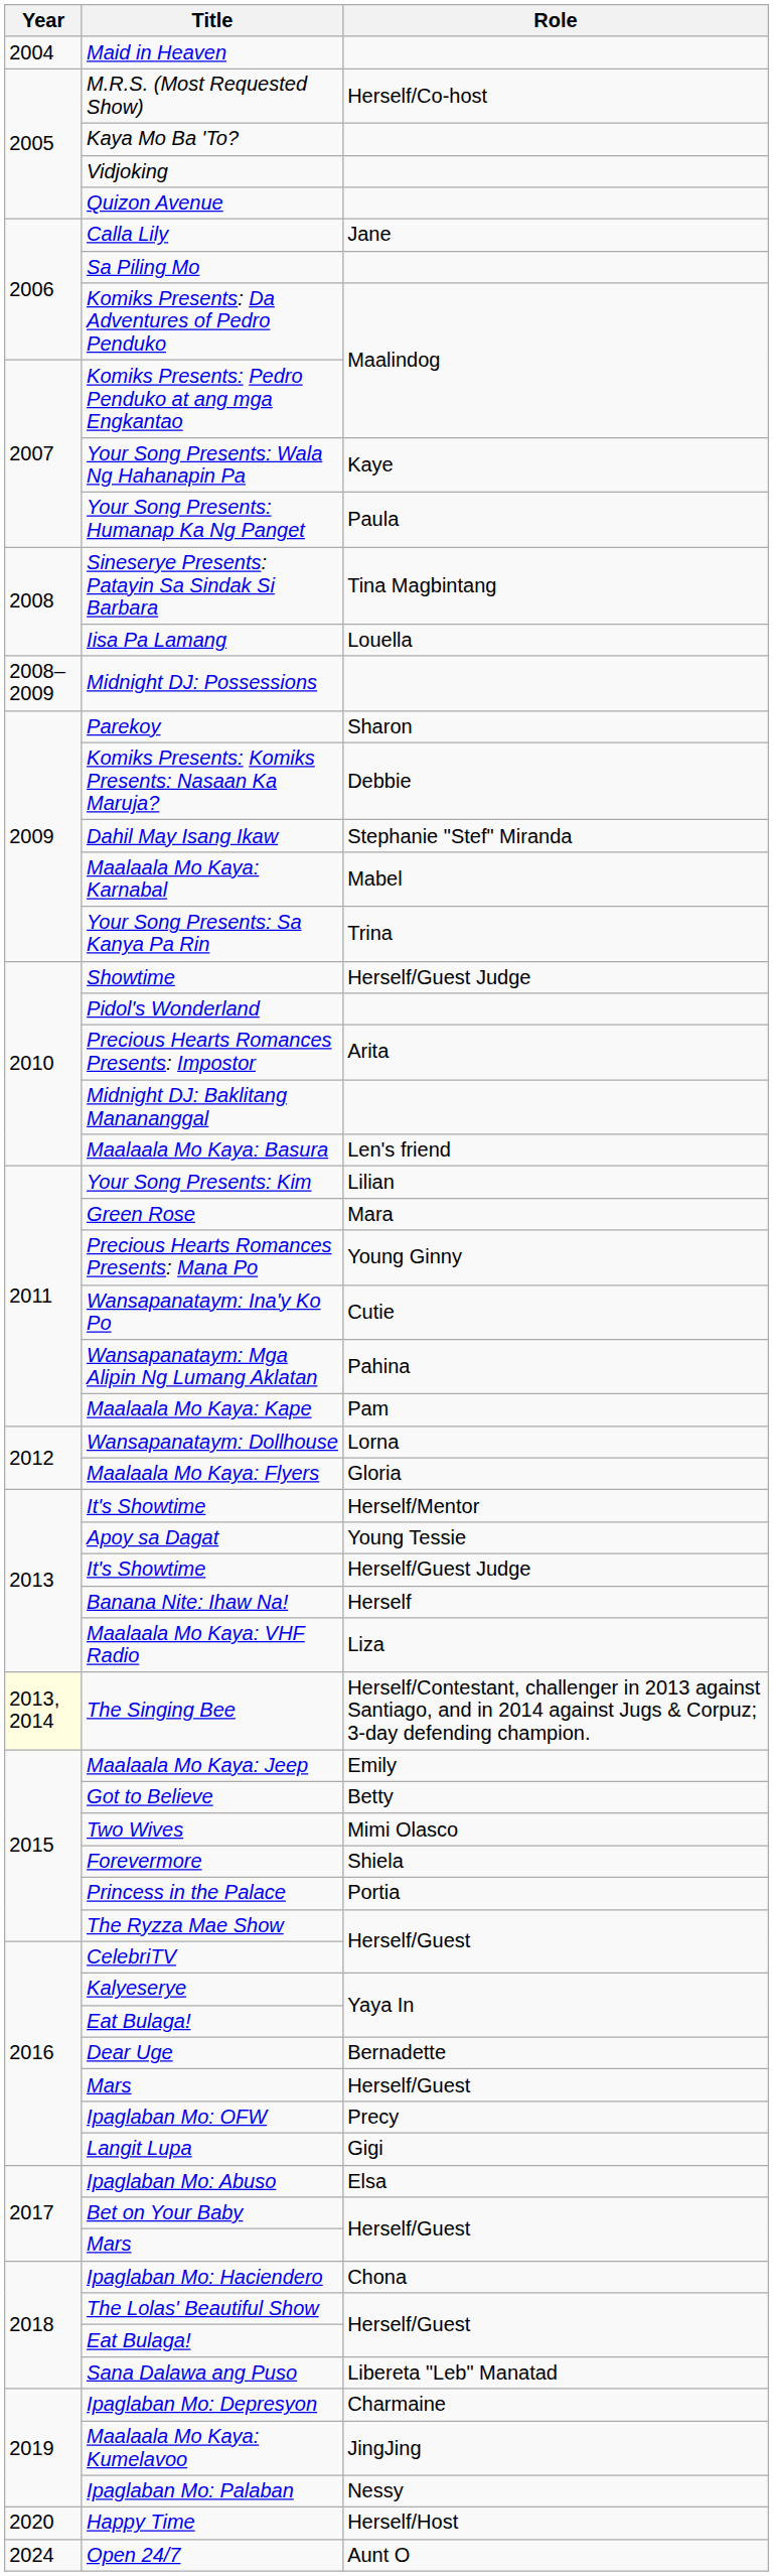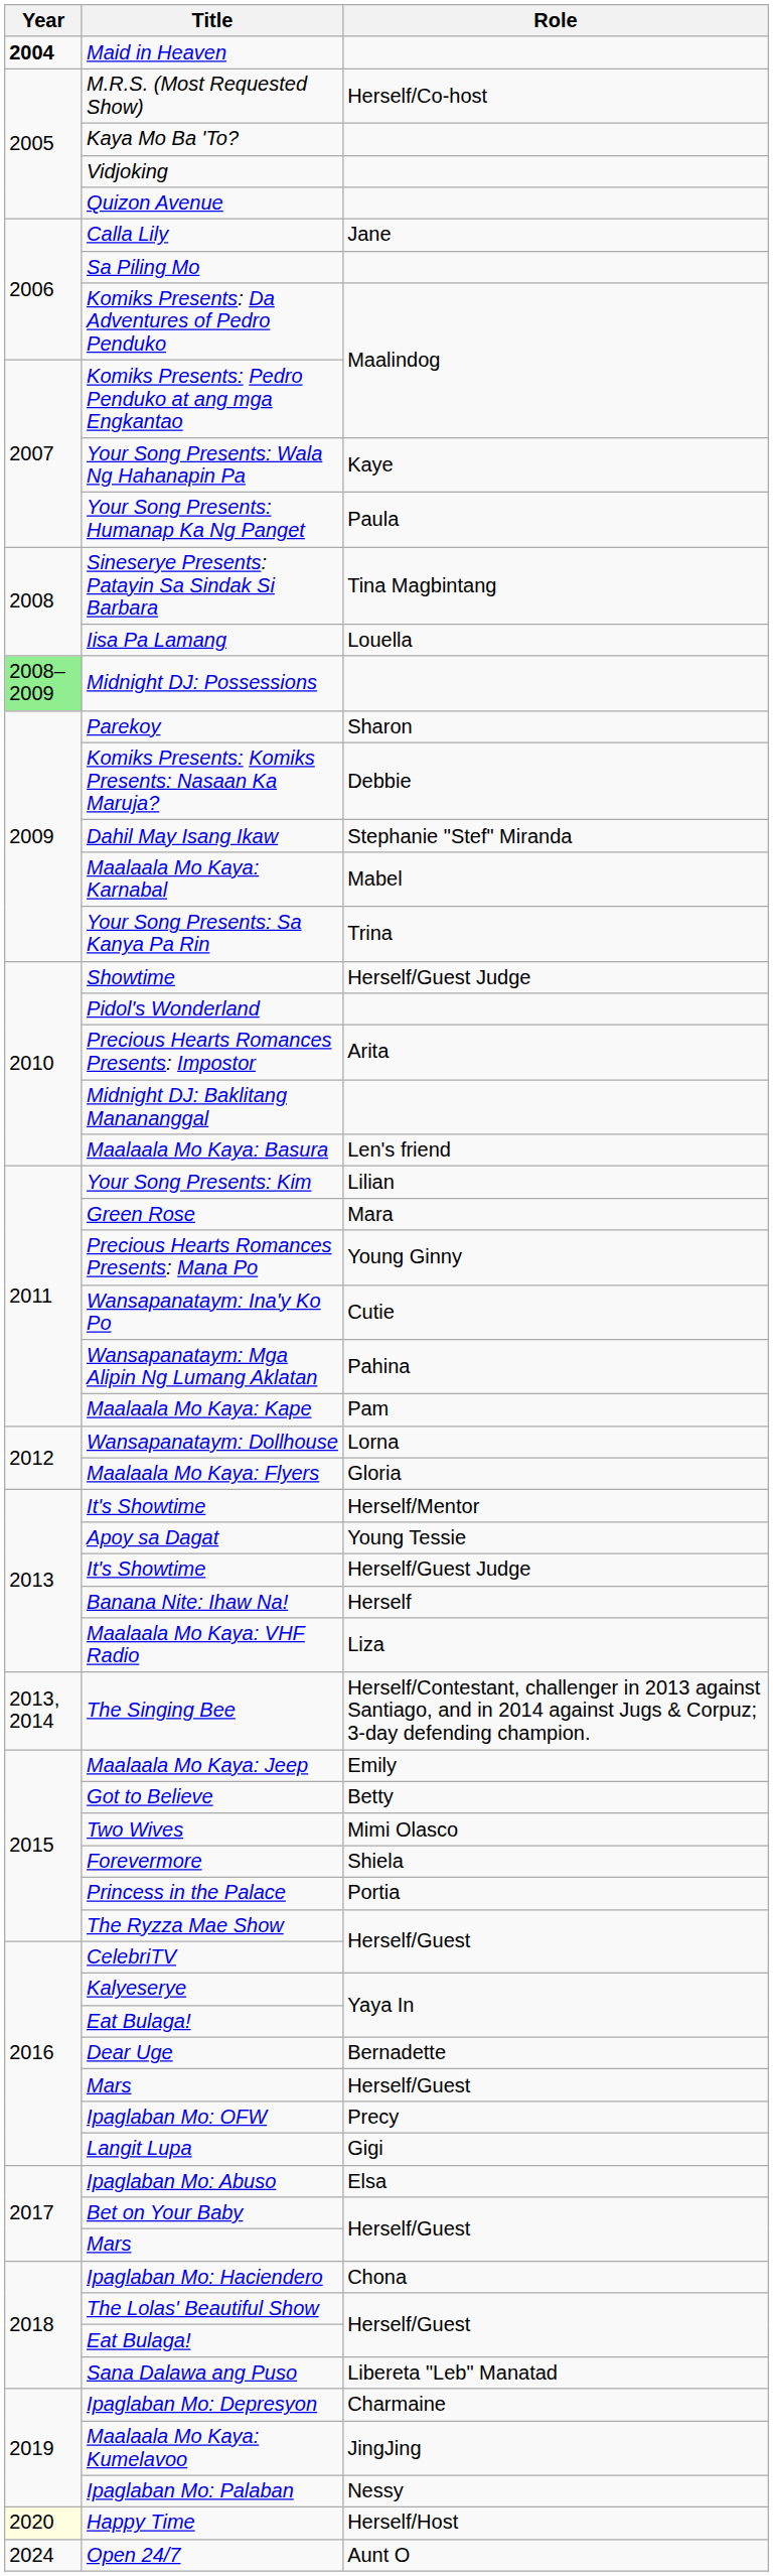Maid in Heaven | Year: normal -> bold
Midnight DJ: Possessions | Year: no background -> lightgreen background
The Singing Bee | Year: lightyellow background -> no background
Happy Time | Year: no background -> lightyellow background
